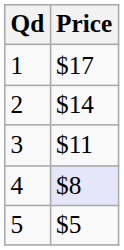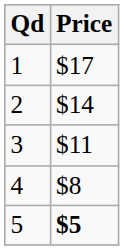4 | Price: lavender background -> no background
5 | Price: normal -> bold
